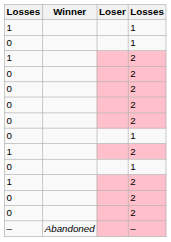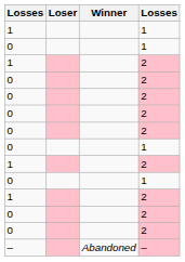columns swapped: Winner <-> Loser
